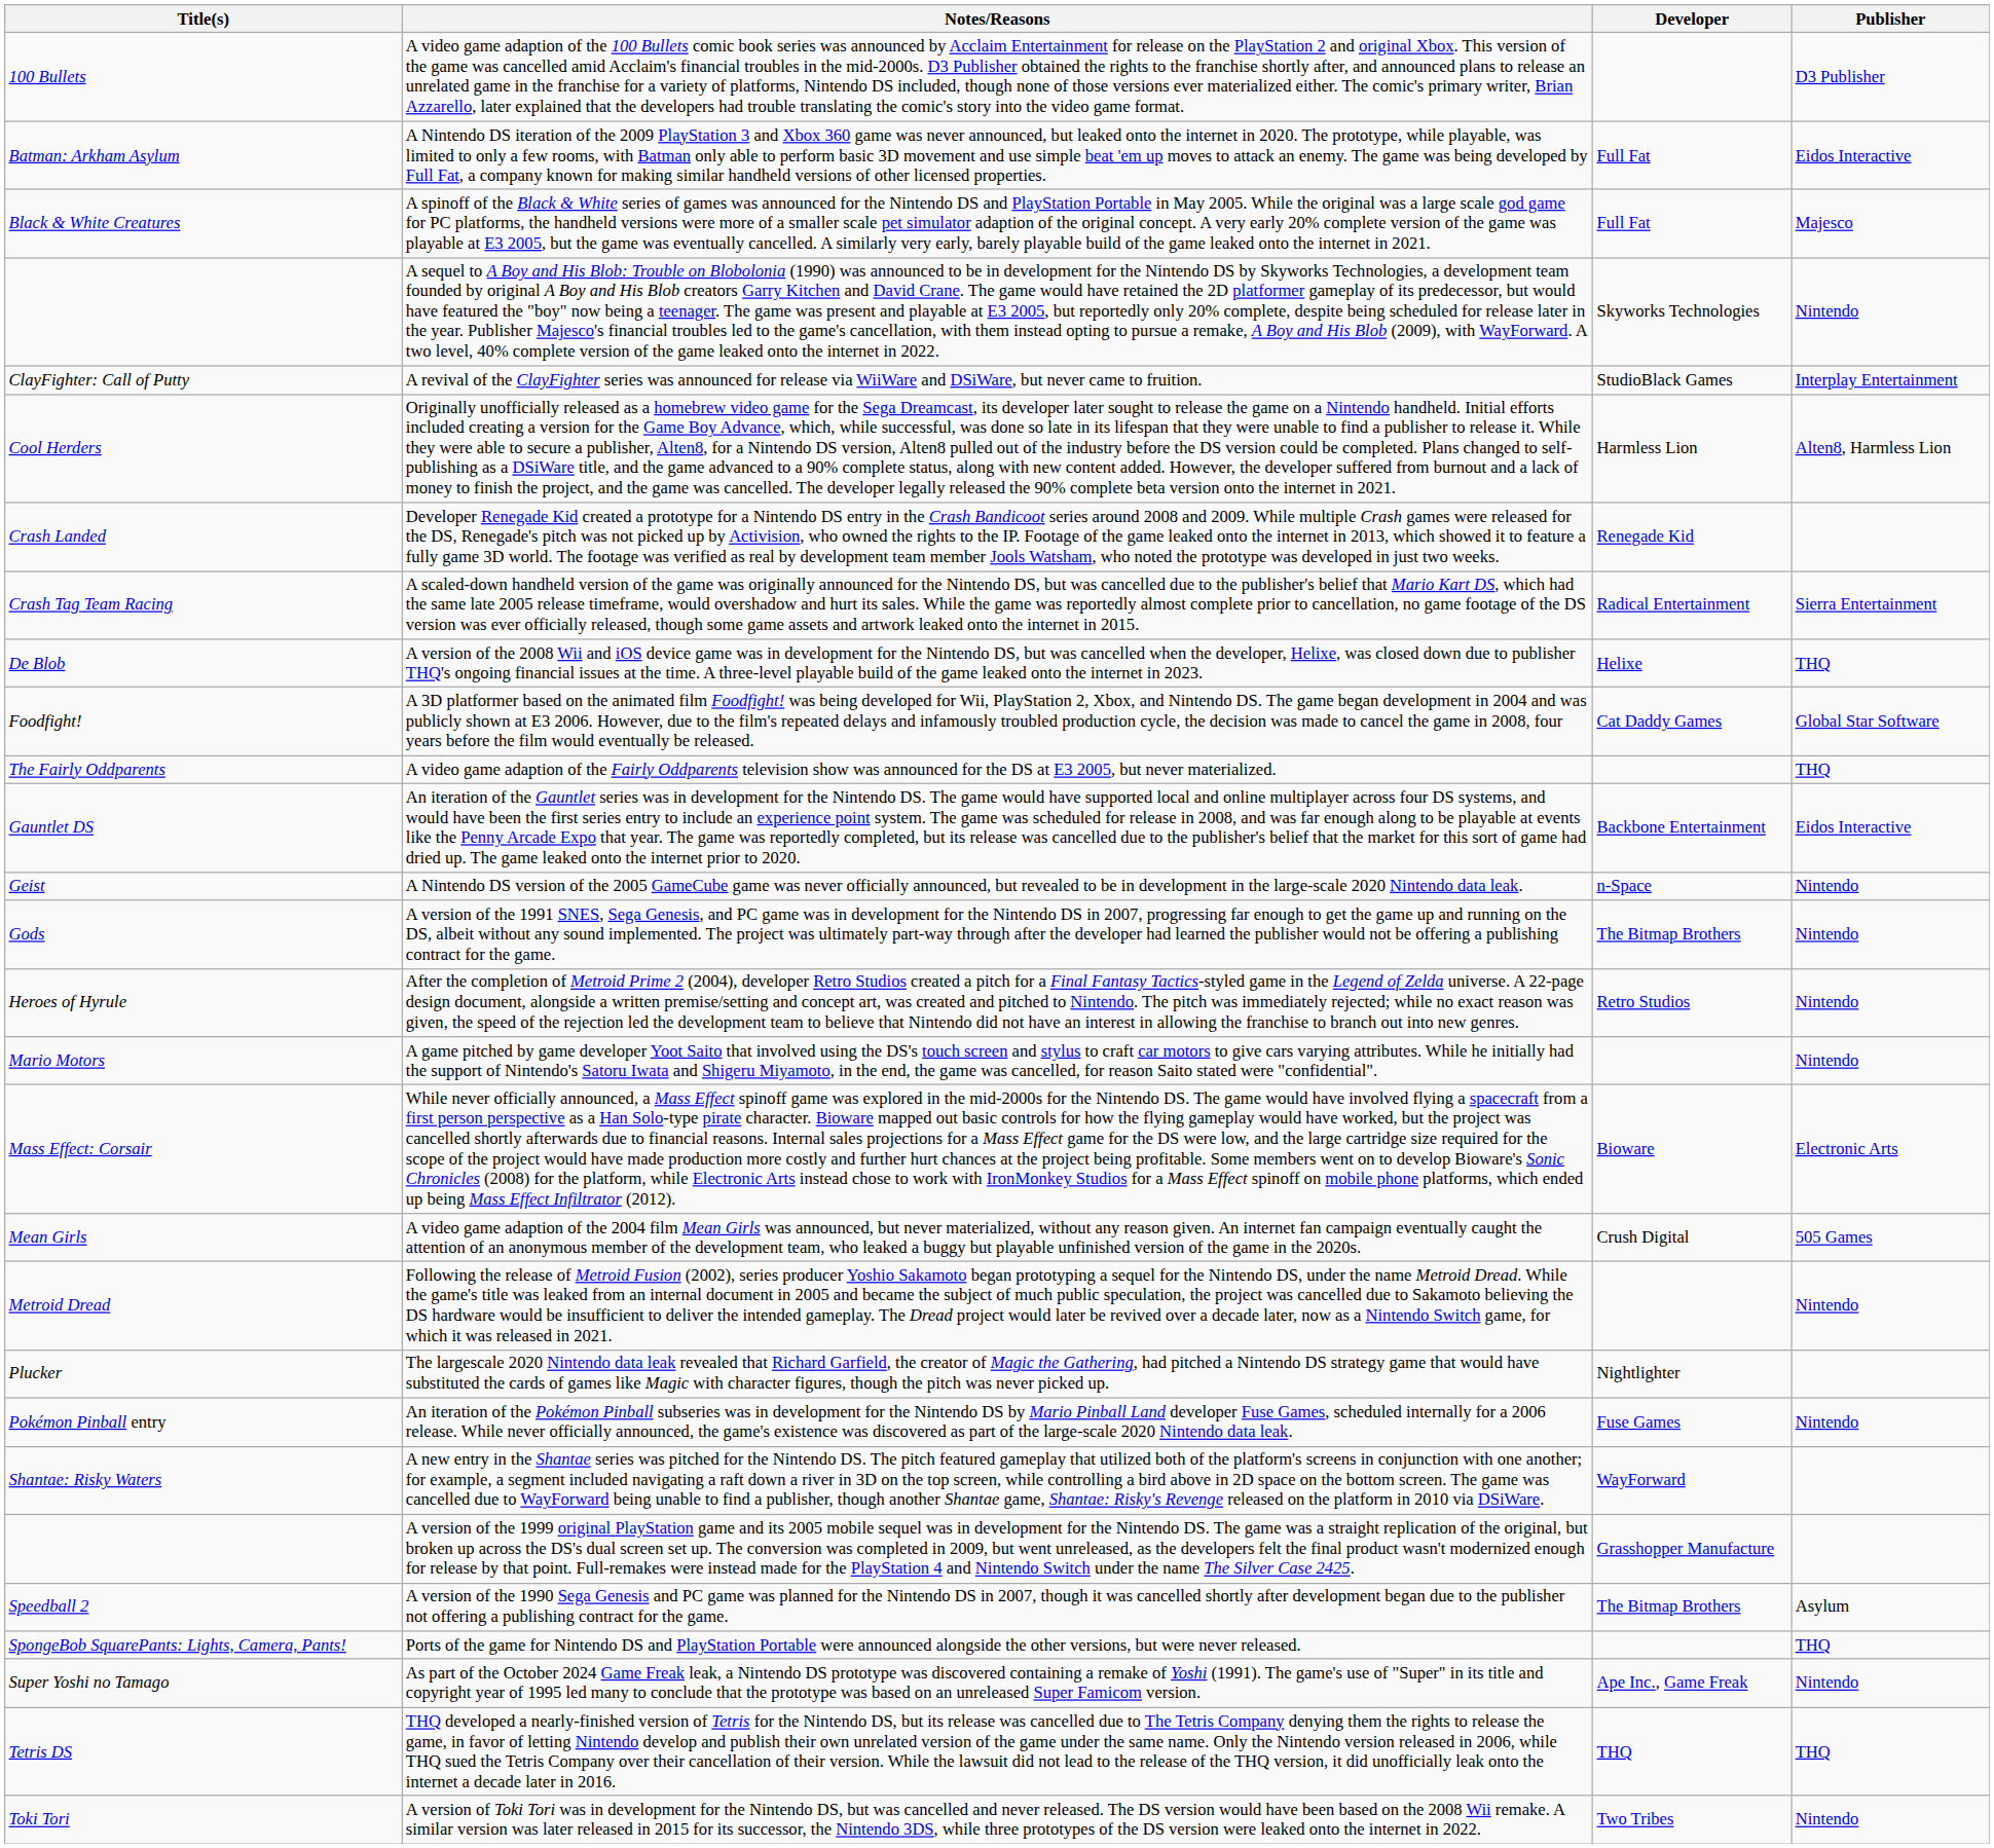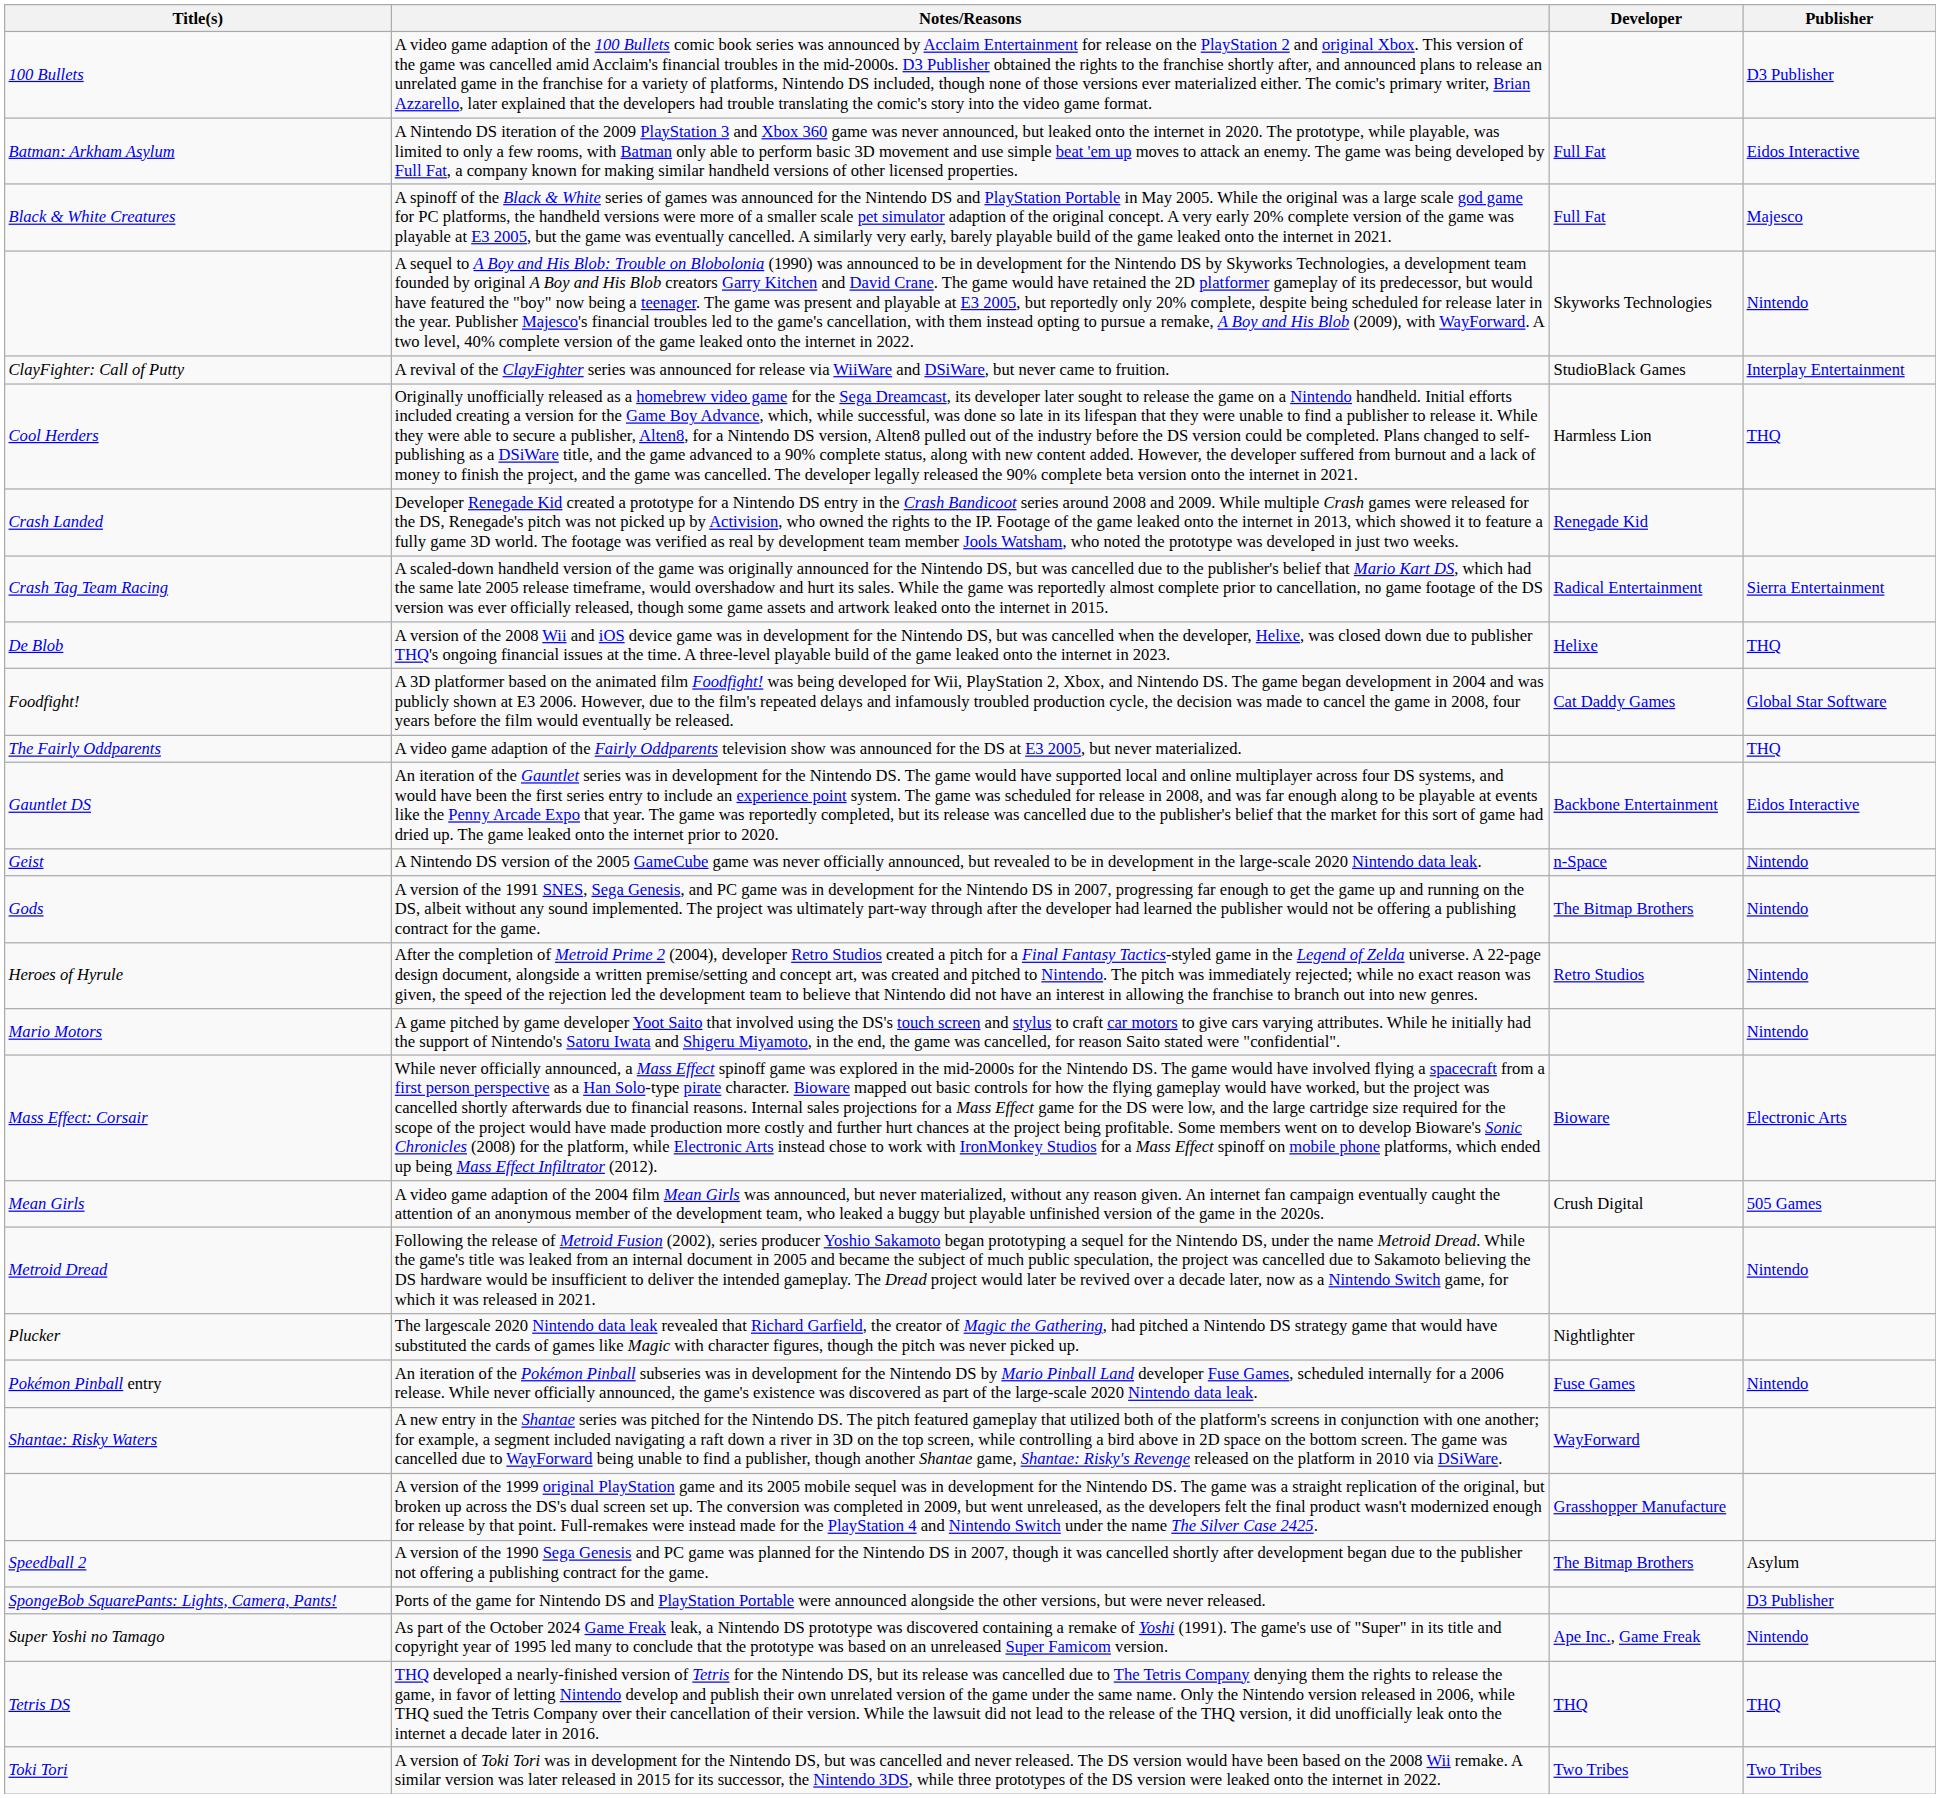row 7 | Publisher: Alten8, Harmless Lion -> THQ
row 26 | Publisher: THQ -> D3 Publisher
row 29 | Publisher: Nintendo -> Two Tribes
